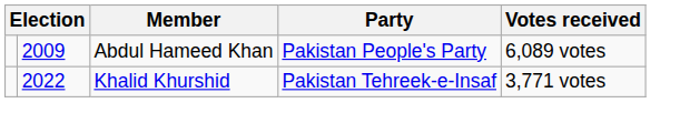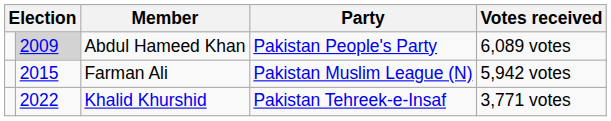Abdul Hameed Khan | column 2: no background -> lightgrey background
+ row: 2015 | Farman Ali | Pakistan Muslim League (N) | 5,942 votes
